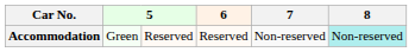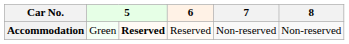Accommodation | column 3: normal -> bold
Accommodation | 8: paleturquoise background -> no background
